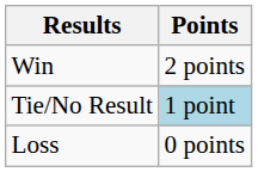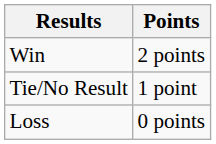Tie/No Result | Points: lightblue background -> no background
